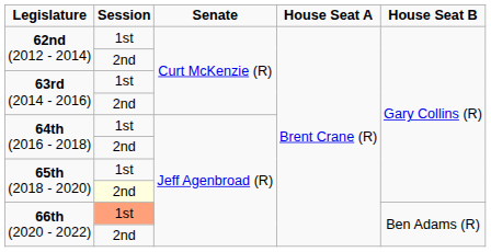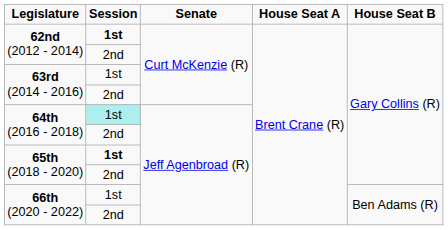62nd (2012 - 2014) / 1st | Session: normal -> bold
64th (2016 - 2018) / 1st | Session: no background -> paleturquoise background
65th (2018 - 2020) / 1st | Session: normal -> bold
65th (2018 - 2020) / 2nd | Session: lightyellow background -> no background
66th (2020 - 2022) / 1st | Session: lightsalmon background -> no background
